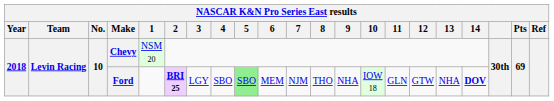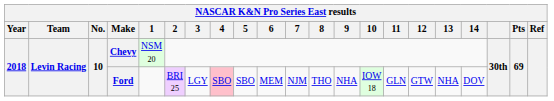Ford | 2: bold -> normal
Ford | 4: no background -> pink background
Ford | 5: lightgreen background -> no background
Ford | 14: bold -> normal
